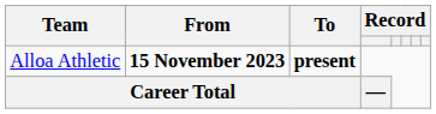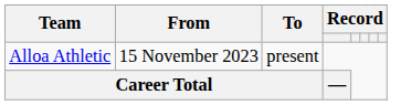Alloa Athletic | From: bold -> normal
Alloa Athletic | To: bold -> normal
